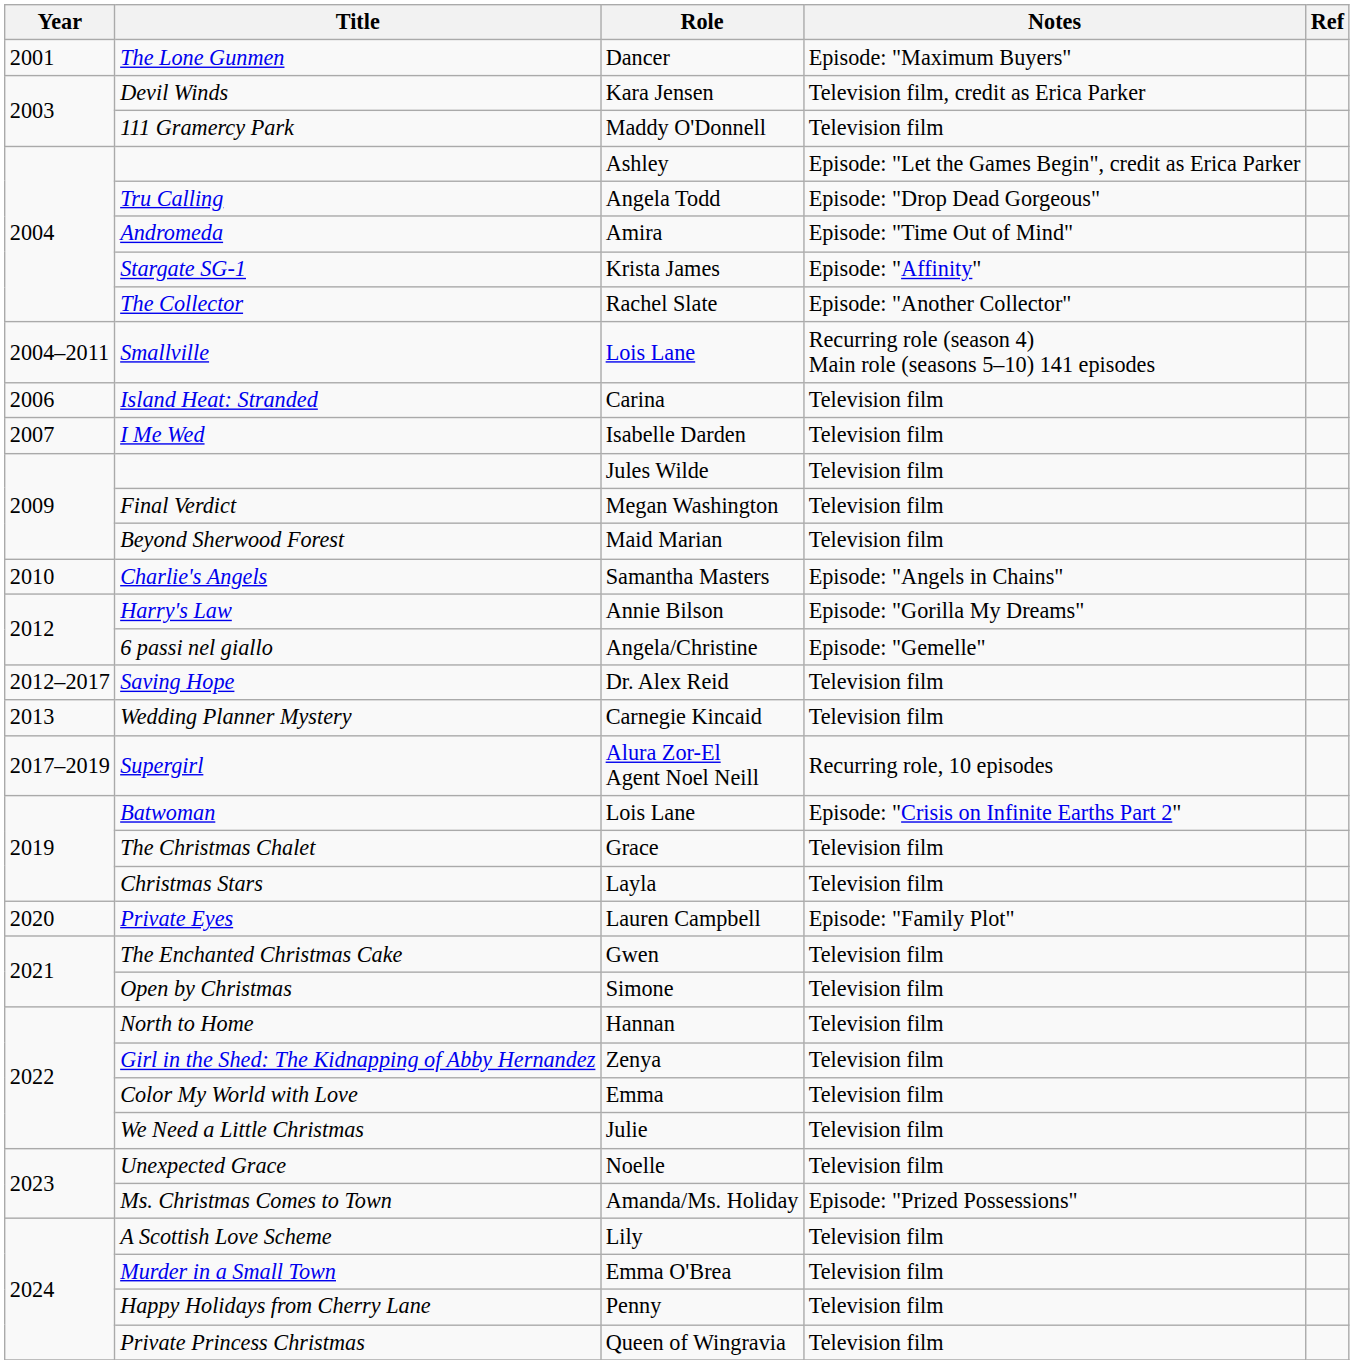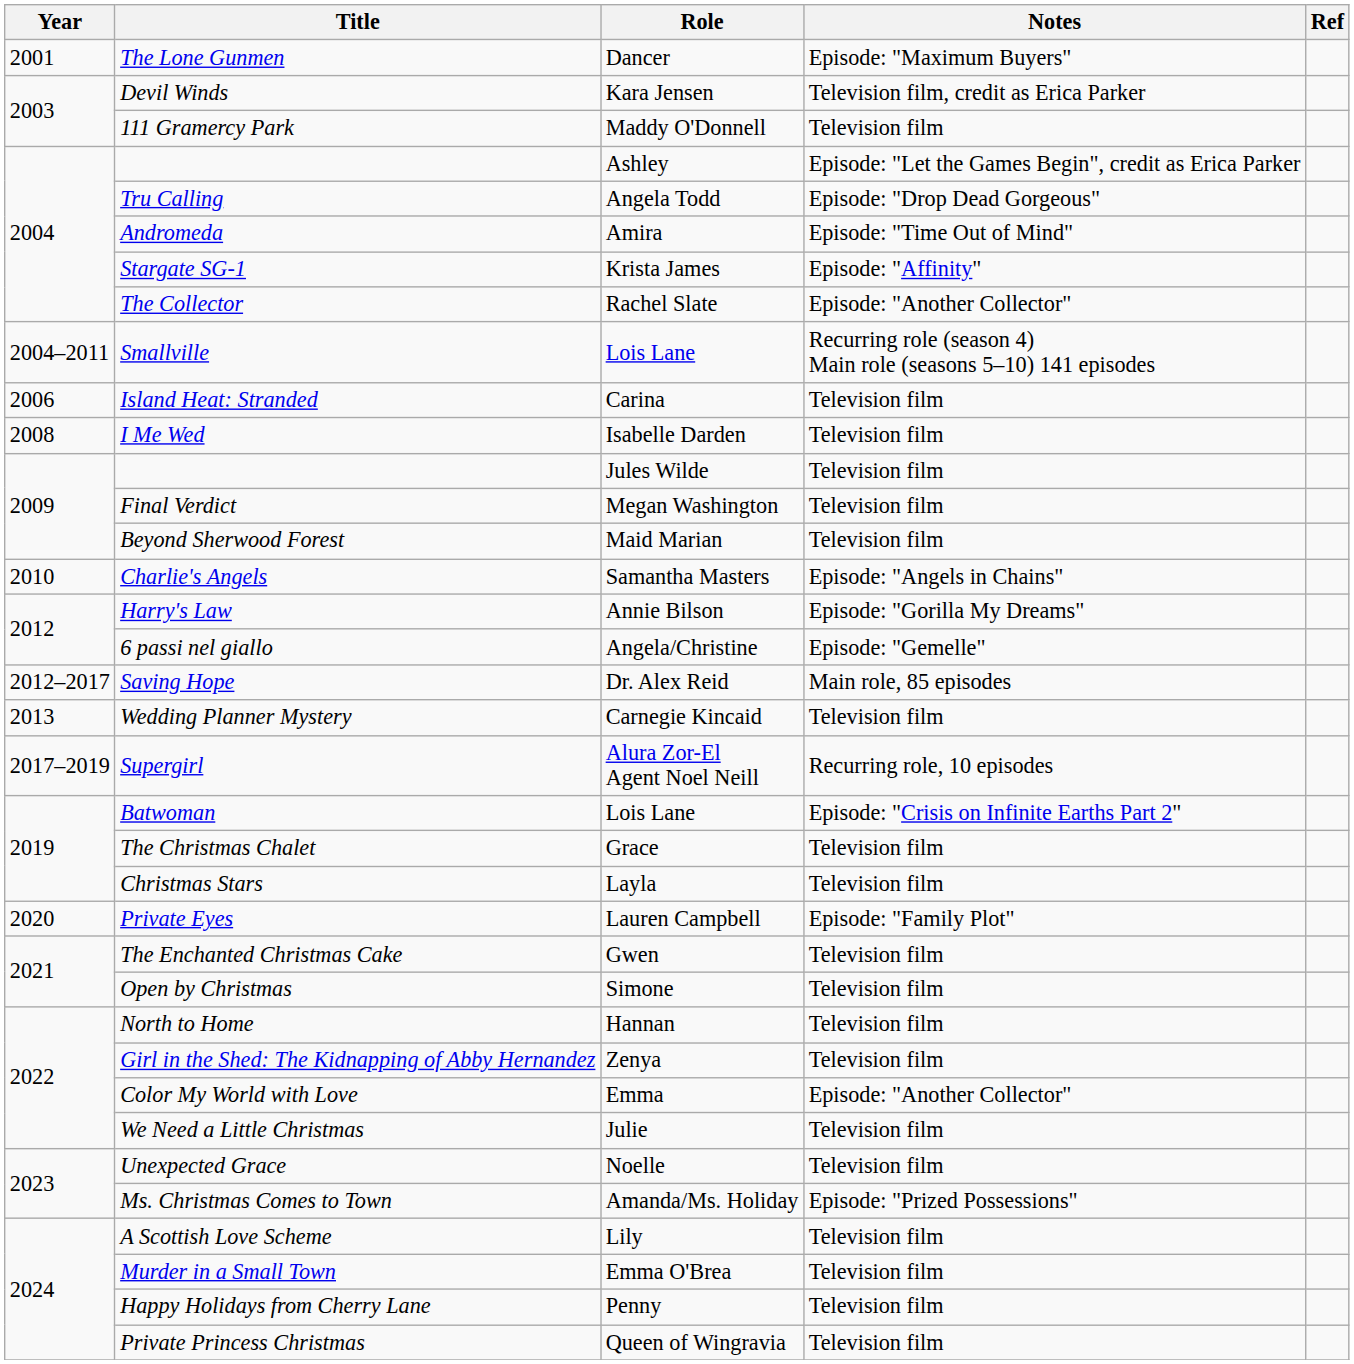I Me Wed | Year: 2007 -> 2008
Saving Hope | Notes: Television film -> Main role, 85 episodes
Color My World with Love | Notes: Television film -> Episode: "Another Collector"
